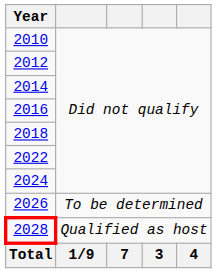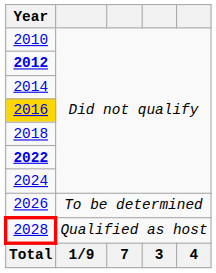2012 | Year: normal -> bold
2016 | Year: no background -> gold background
2022 | Year: normal -> bold
